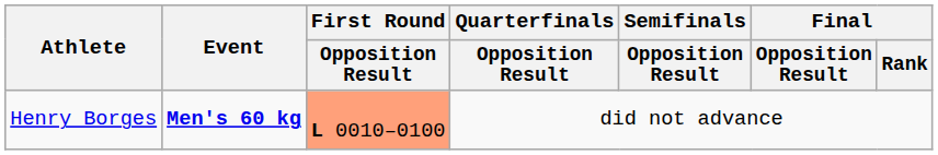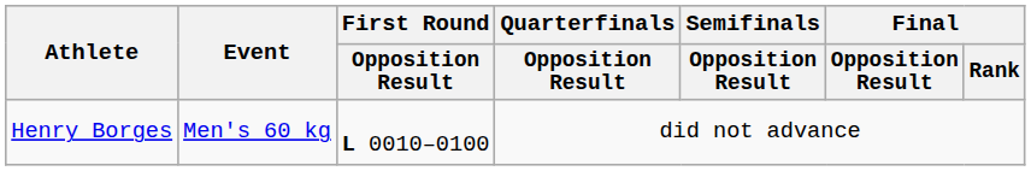Henry Borges | Event: bold -> normal
Henry Borges | First Round / Opposition Result: lightsalmon background -> no background
